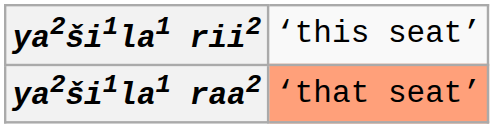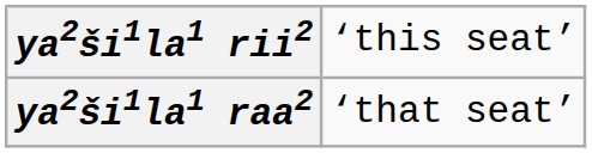ya2ši1la1 raa2 | column 2: lightsalmon background -> no background
